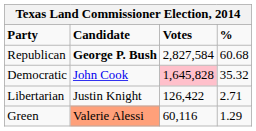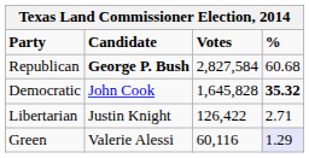Democratic | Votes: pink background -> no background
Democratic | %: normal -> bold
Green | Candidate: lightsalmon background -> no background
Green | %: no background -> lavender background
